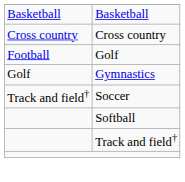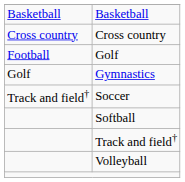+ row: Volleyball
